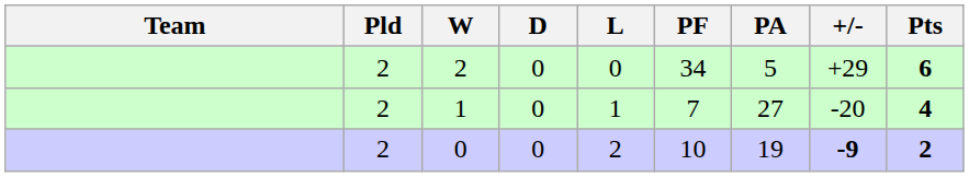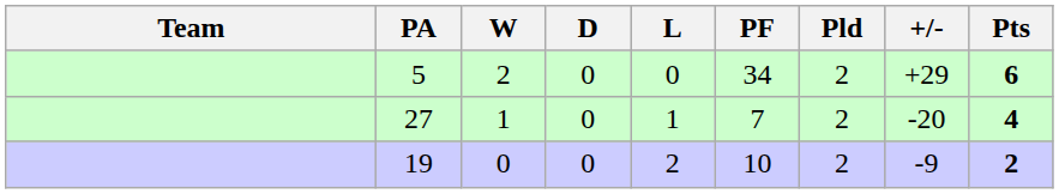columns swapped: Pld <-> PA
row 4 | +/-: bold -> normal
